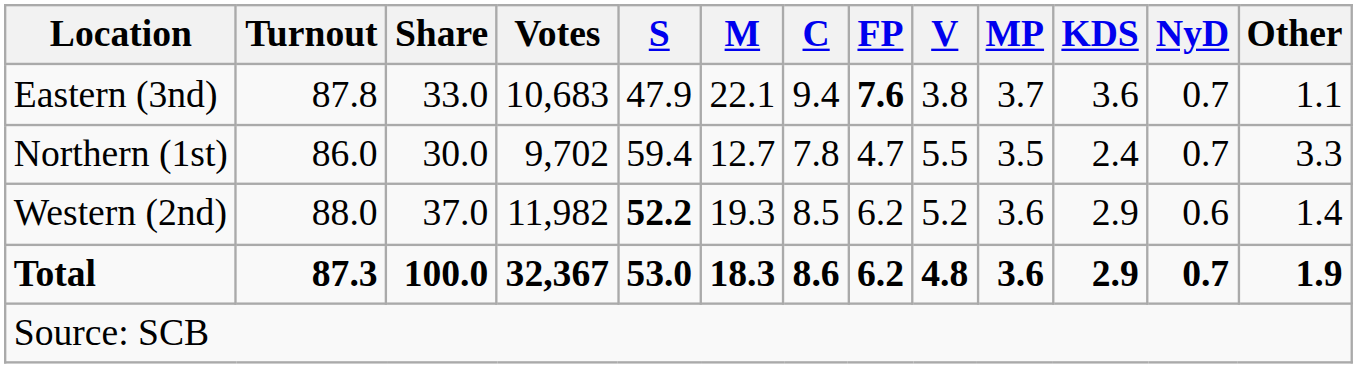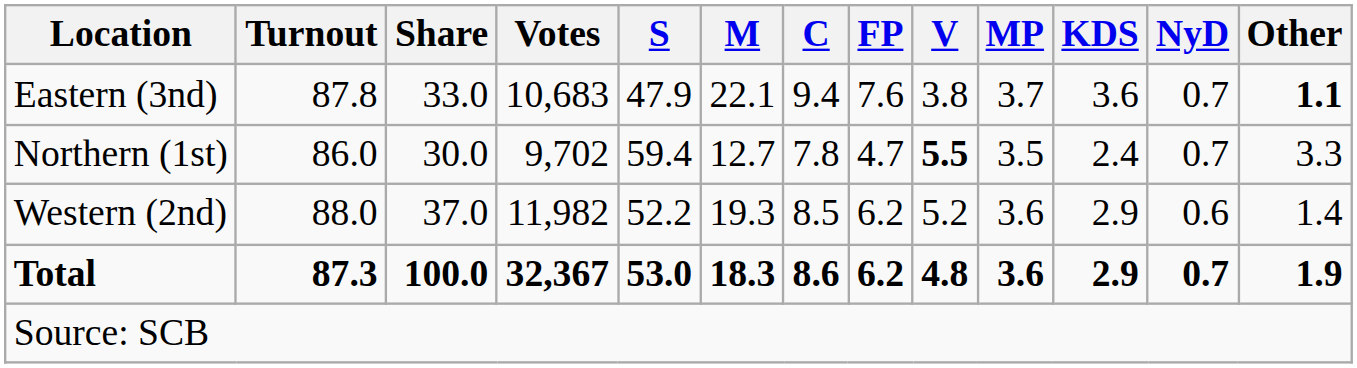Eastern (3nd) | FP: bold -> normal
Eastern (3nd) | Other: normal -> bold
Northern (1st) | V: normal -> bold
Western (2nd) | S: bold -> normal
